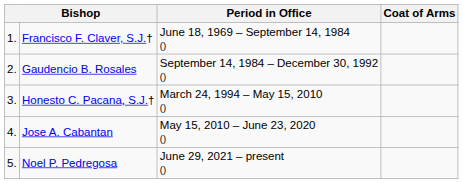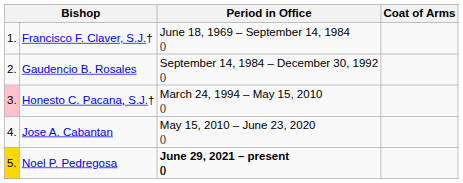Honesto C. Pacana, S.J.† | column 1: no background -> pink background
Noel P. Pedregosa | column 1: no background -> gold background
Noel P. Pedregosa | Period in Office: normal -> bold
